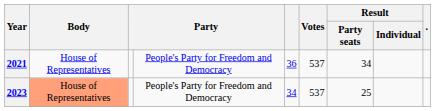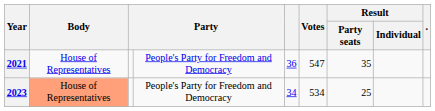2021 | Votes: 537 -> 547
2021 | Result / Party seats: 34 -> 35
2023 | Votes: 537 -> 534
